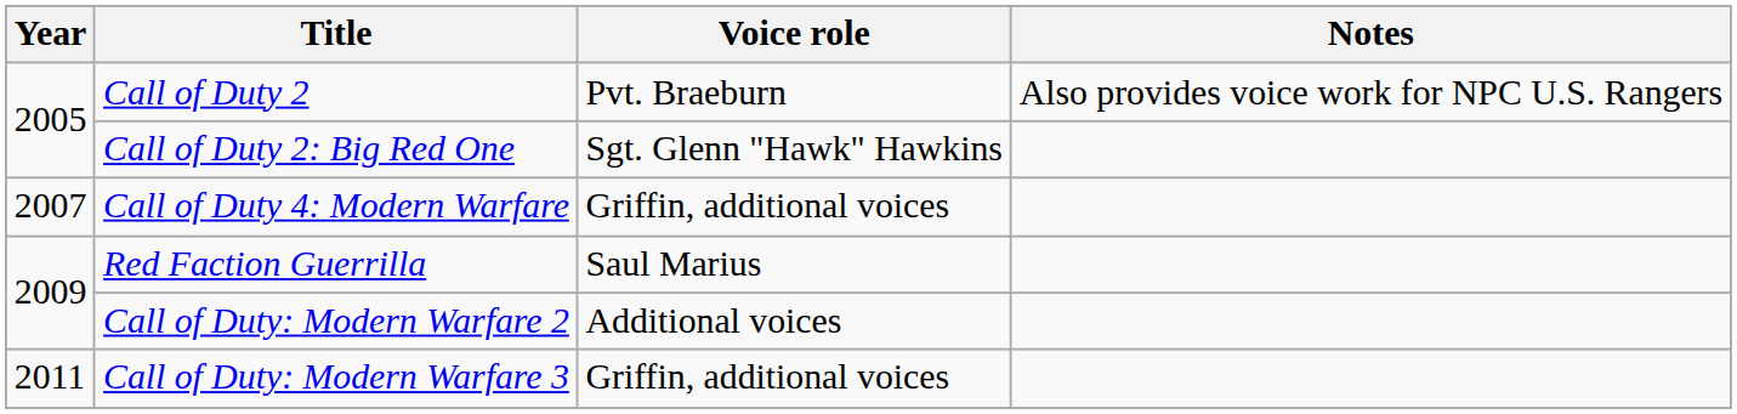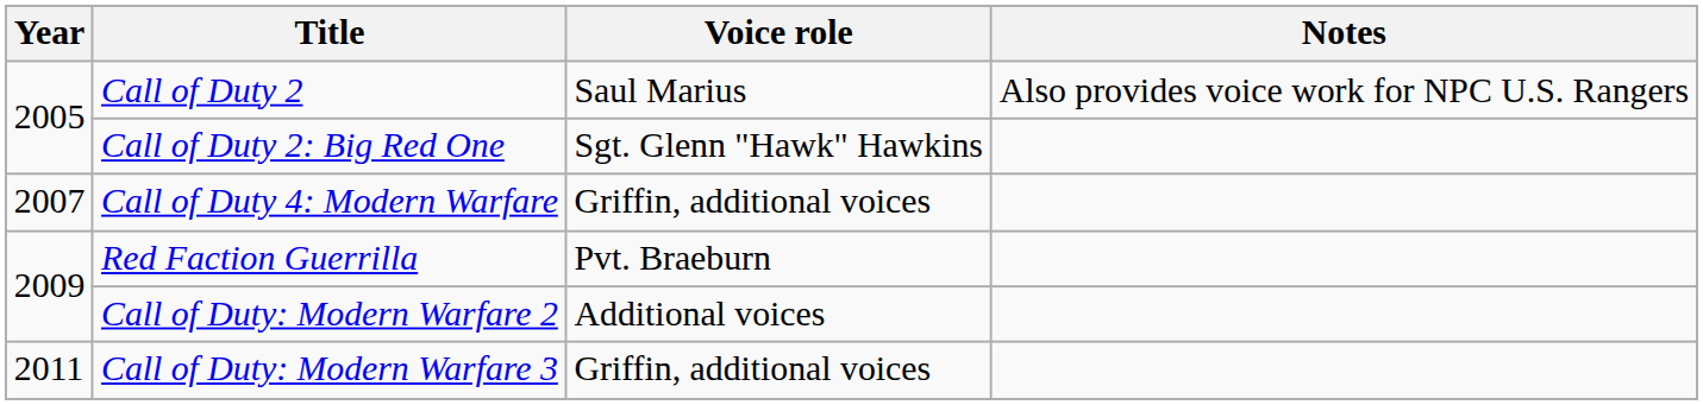Call of Duty 2 | Voice role: Pvt. Braeburn -> Saul Marius
Red Faction Guerrilla | Voice role: Saul Marius -> Pvt. Braeburn
